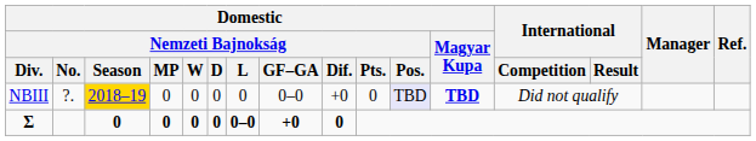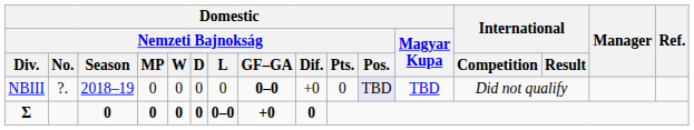NBIII | Domestic / Nemzeti Bajnokság / Season: gold background -> no background
NBIII | Domestic / Nemzeti Bajnokság / GF–GA: normal -> bold
NBIII | Domestic / Magyar Kupa: bold -> normal
